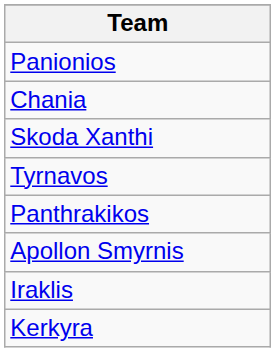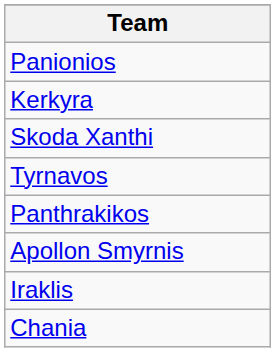row 3 | column 1: Chania -> Kerkyra
row 9 | column 1: Kerkyra -> Chania
